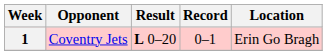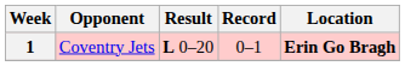1 | Location: normal -> bold
